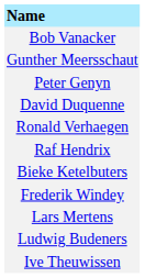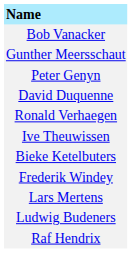row 7 | column 1: Raf Hendrix -> Ive Theuwissen
row 12 | column 1: Ive Theuwissen -> Raf Hendrix
